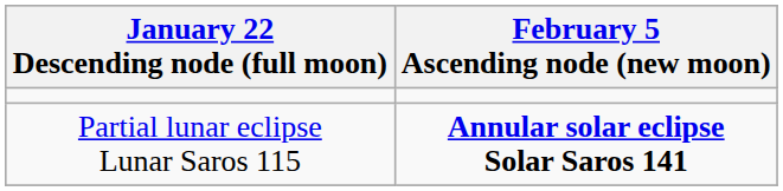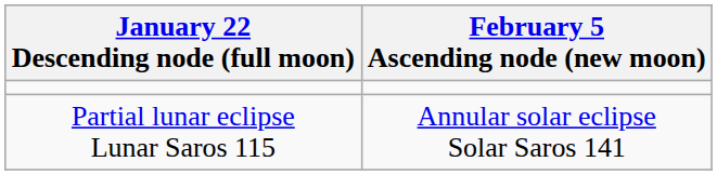Partial lunar eclipse Lunar Saros 115 | February 5 Ascending node (new moon): bold -> normal
